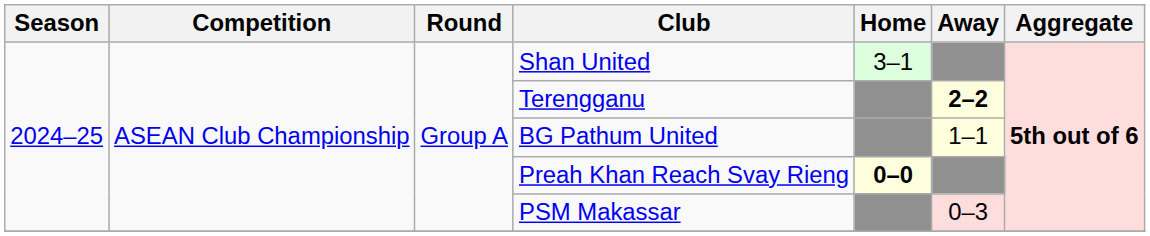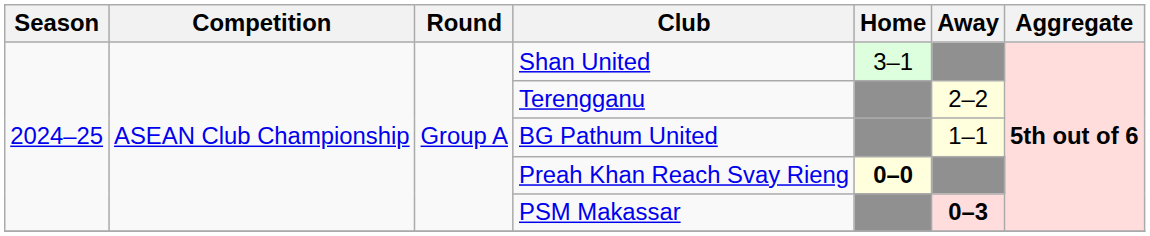Terengganu | Away: bold -> normal
PSM Makassar | Away: normal -> bold
